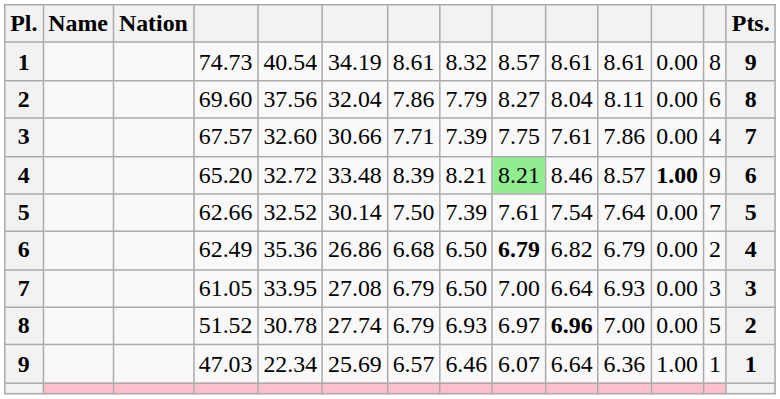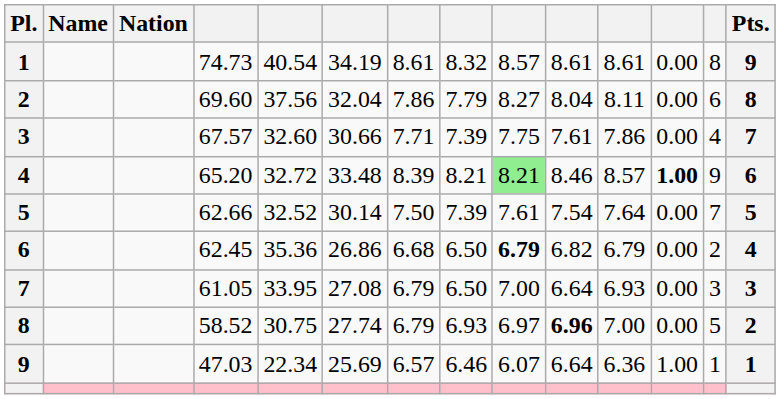row 7 | column 4: 62.49 -> 62.45
row 9 | column 4: 51.52 -> 58.52
row 9 | column 5: 30.78 -> 30.75
